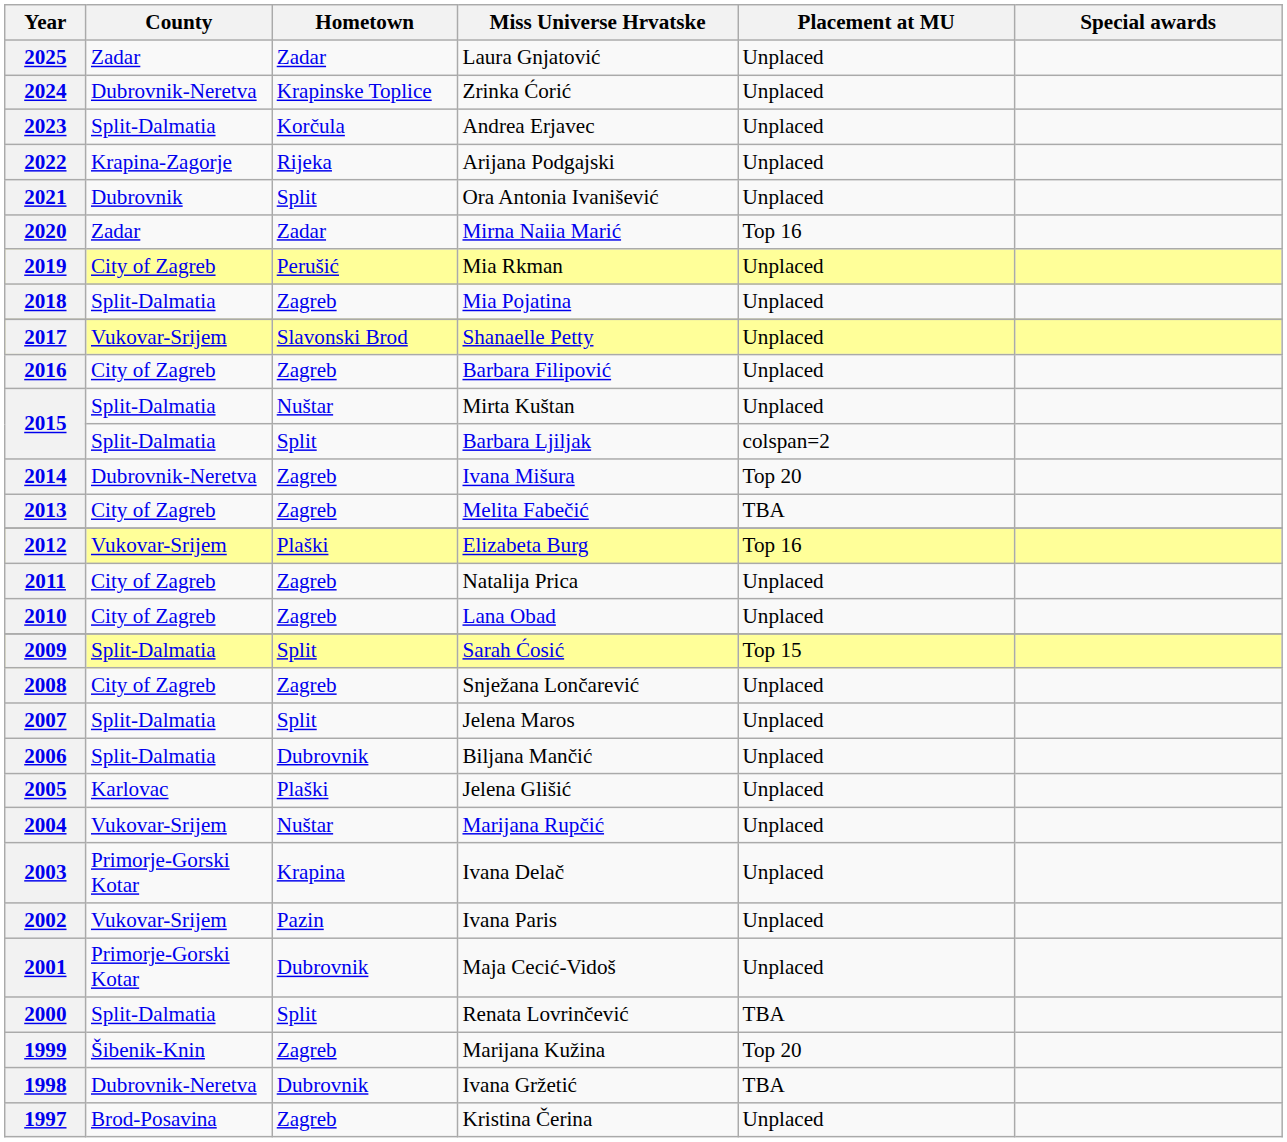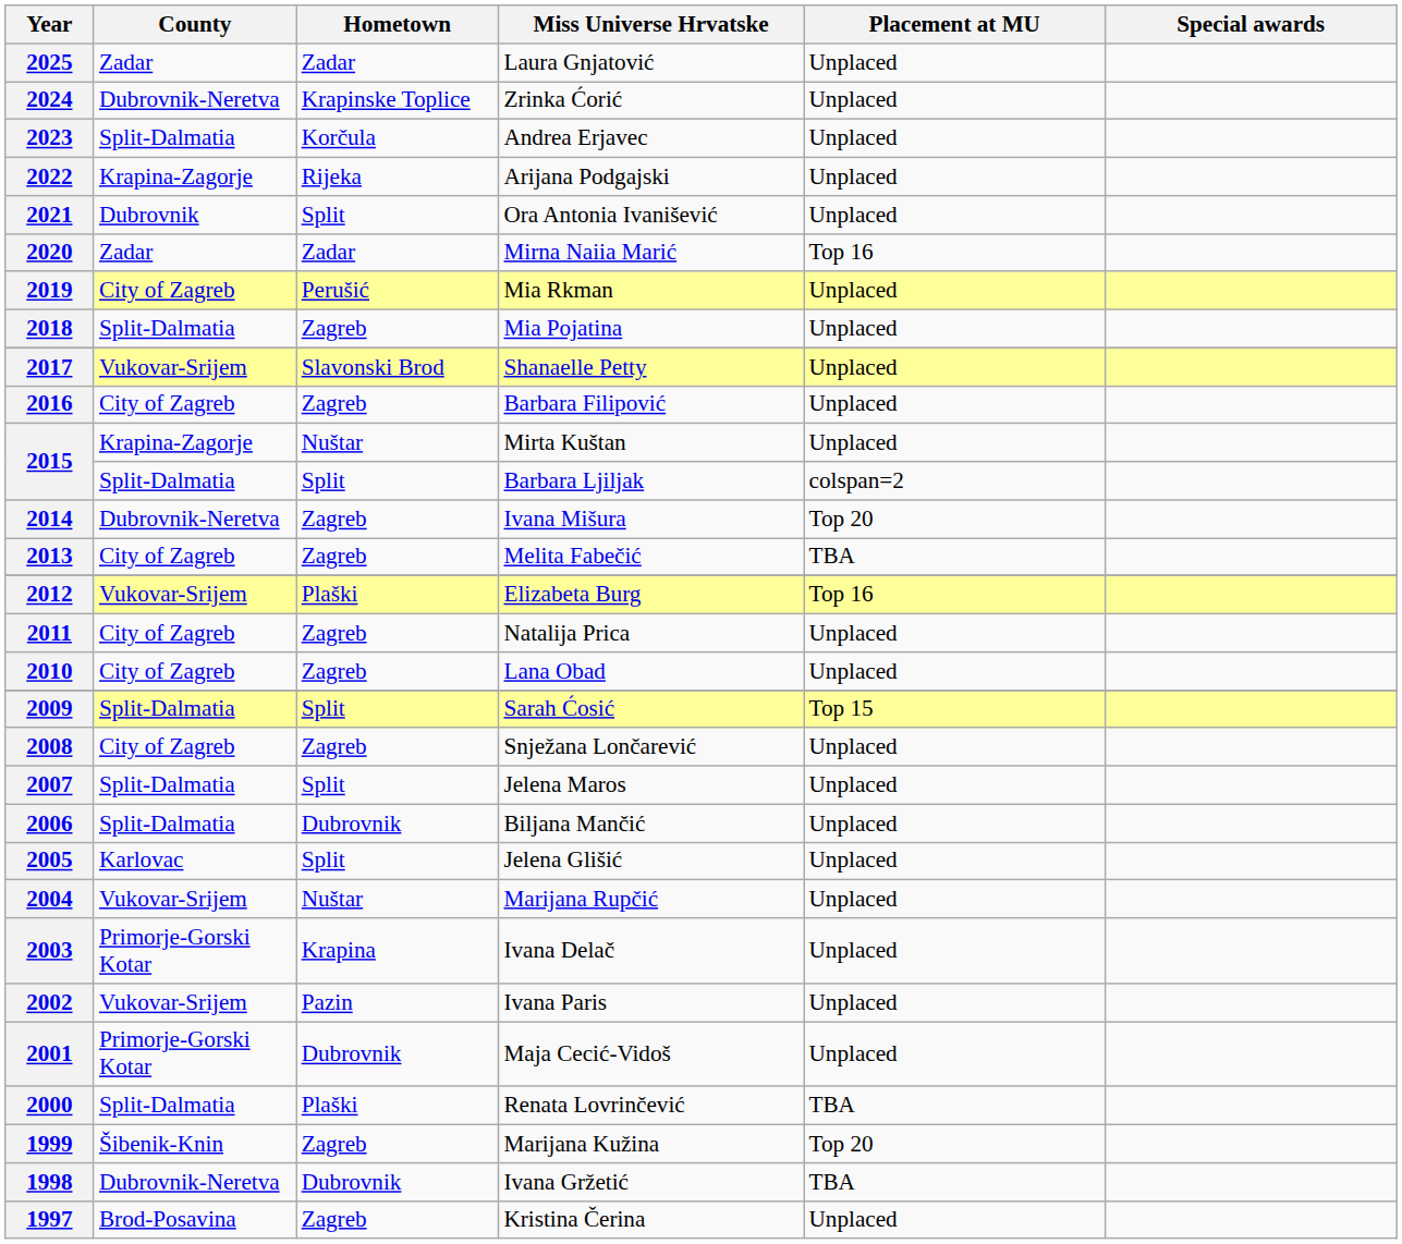2015 / Mirta Kuštan | County: Split-Dalmatia -> Krapina-Zagorje
2005 | Hometown: Plaški -> Split
2000 | Hometown: Split -> Plaški
